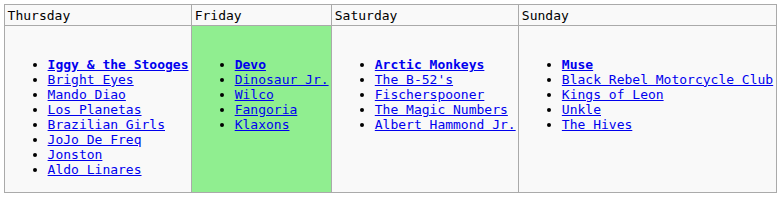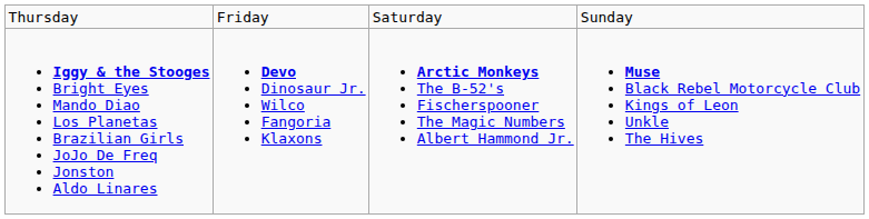row 2 | column 2: lightgreen background -> no background
